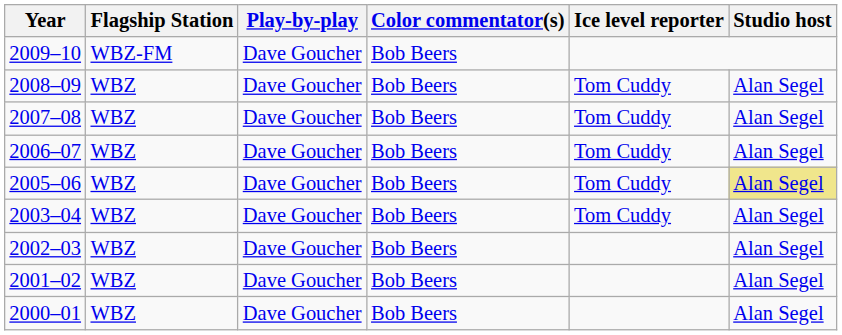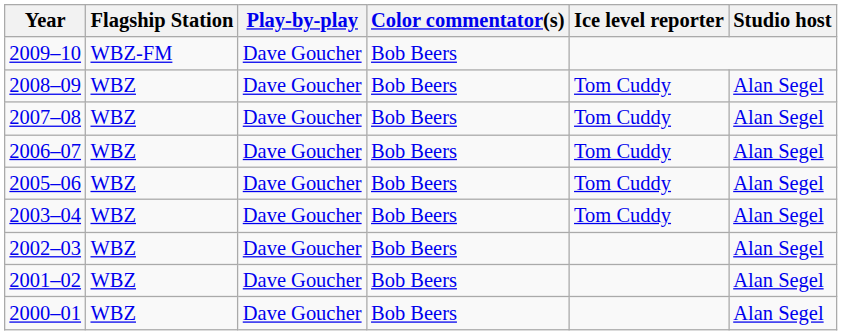2005–06 | Studio host: khaki background -> no background
